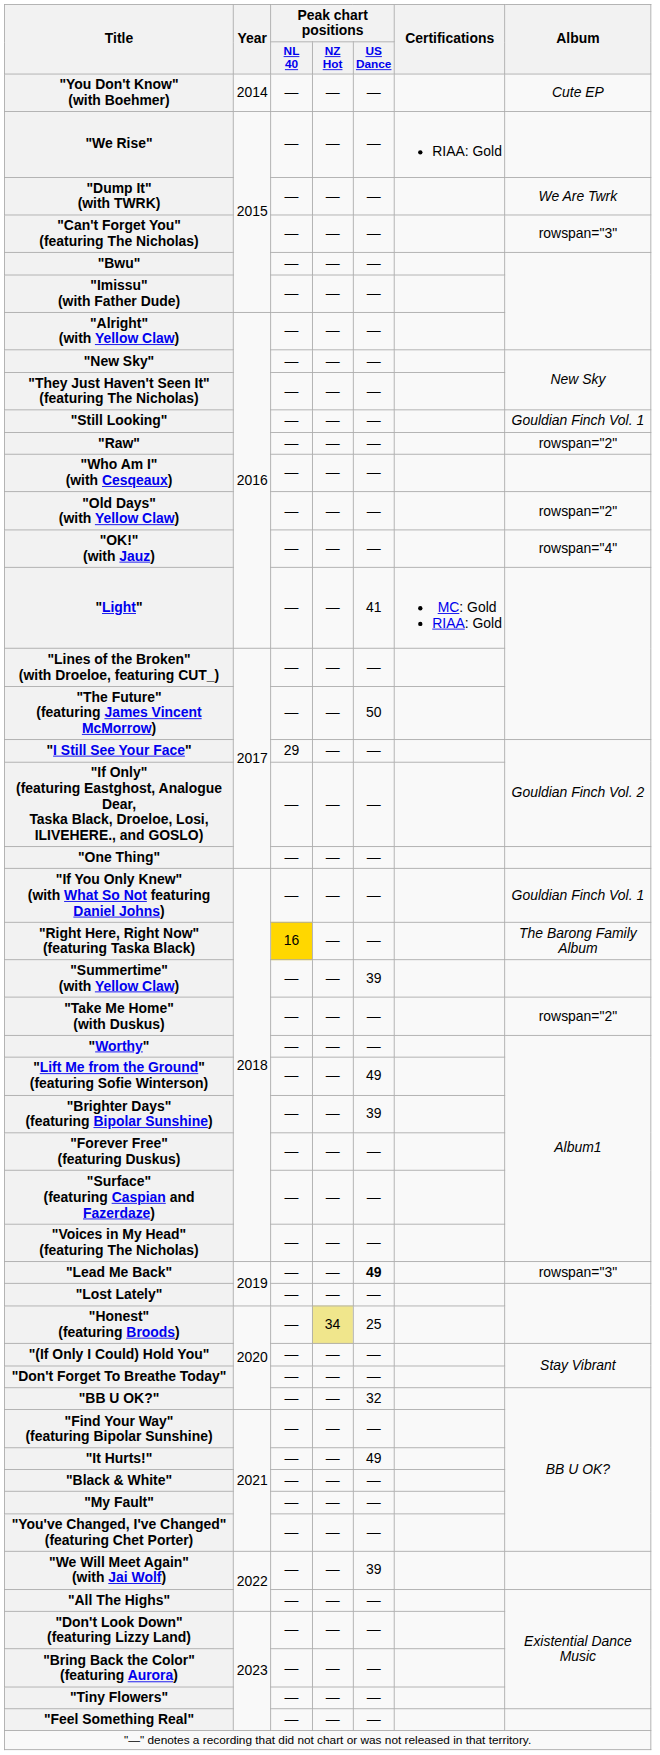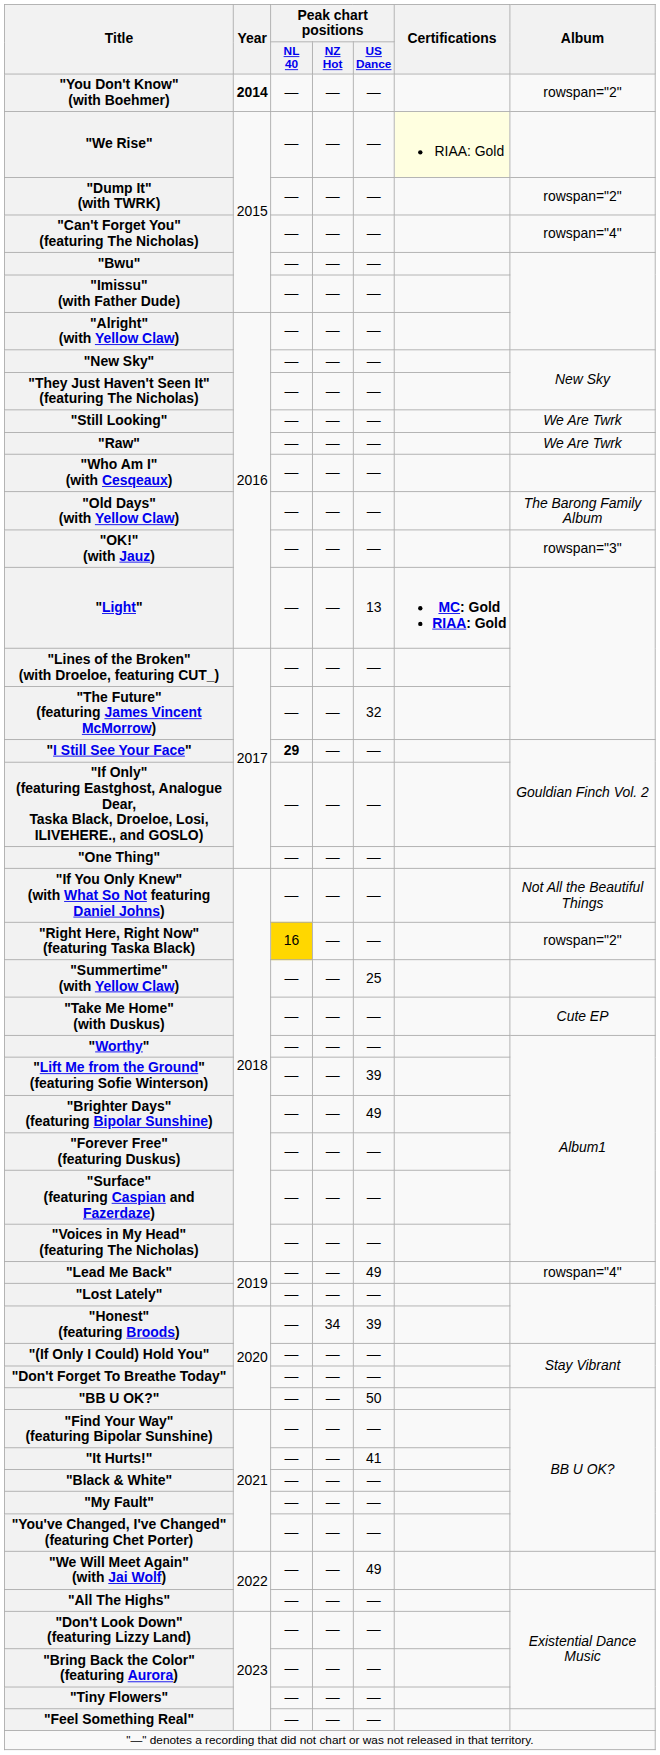"You Don't Know" (with Boehmer) | Year: normal -> bold
"You Don't Know" (with Boehmer) | Album: Cute EP -> rowspan="2"
"We Rise" | Certifications: no background -> lightyellow background
"Dump It" (with TWRK) | Album: We Are Twrk -> rowspan="2"
"Can't Forget You" (featuring The Nicholas) | Album: rowspan="3" -> rowspan="4"
"Still Looking" | Album: Gouldian Finch Vol. 1 -> We Are Twrk
"Raw" | Album: rowspan="2" -> We Are Twrk
"Old Days" (with Yellow Claw) | Album: rowspan="2" -> The Barong Family Album
"OK!" (with Jauz) | Album: rowspan="4" -> rowspan="3"
"Light" | Peak chart positions / US Dance: 41 -> 13
"Light" | Certifications: normal -> bold
"The Future" (featuring James Vincent McMorrow) | Peak chart positions / US Dance: 50 -> 32
"I Still See Your Face" | Peak chart positions / NL 40: normal -> bold
"If You Only Knew" (with What So Not featuring Daniel Johns) | Album: Gouldian Finch Vol. 1 -> Not All the Beautiful Things
"Right Here, Right Now" (featuring Taska Black) | Album: The Barong Family Album -> rowspan="2"
"Summertime" (with Yellow Claw) | Peak chart positions / US Dance: 39 -> 25
"Take Me Home" (with Duskus) | Album: rowspan="2" -> Cute EP
"Lift Me from the Ground" (featuring Sofie Winterson) | Peak chart positions / US Dance: 49 -> 39
"Brighter Days" (featuring Bipolar Sunshine) | Peak chart positions / US Dance: 39 -> 49
"Lead Me Back" | Peak chart positions / US Dance: bold -> normal
"Lead Me Back" | Album: rowspan="3" -> rowspan="4"
"Honest" (featuring Broods) | Peak chart positions / NZ Hot: khaki background -> no background
"Honest" (featuring Broods) | Peak chart positions / US Dance: 25 -> 39
"BB U OK?" | Peak chart positions / US Dance: 32 -> 50
"It Hurts!" | Peak chart positions / US Dance: 49 -> 41
"We Will Meet Again" (with Jai Wolf) | Peak chart positions / US Dance: 39 -> 49
